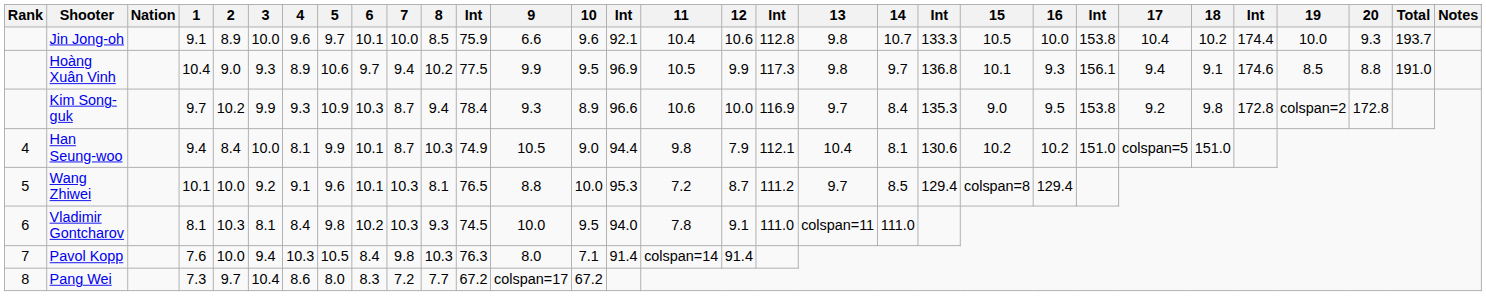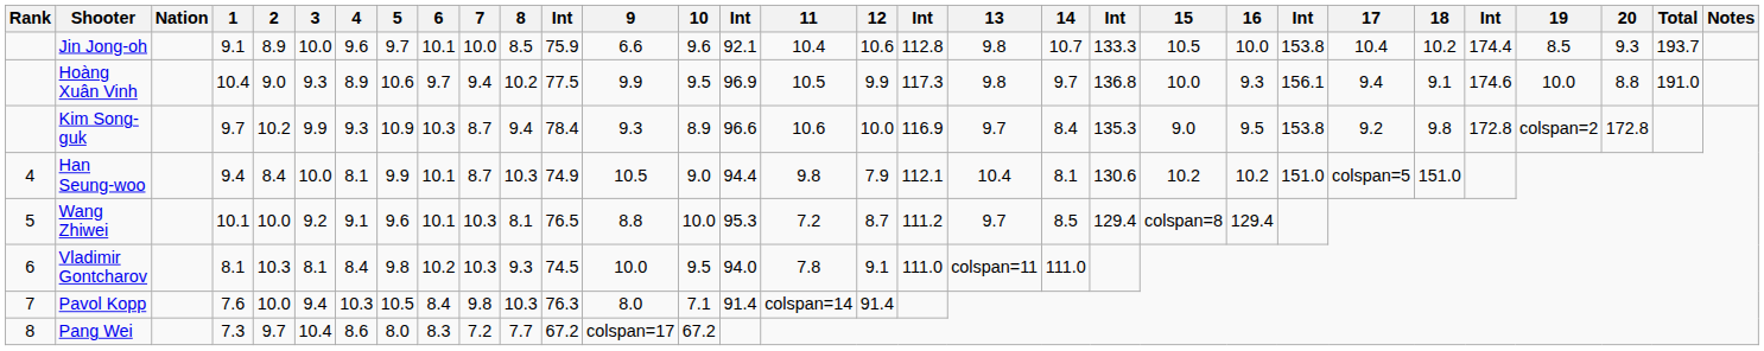Jin Jong-oh | 19: 10.0 -> 8.5
Hoàng Xuân Vinh | 15: 10.1 -> 10.0
Hoàng Xuân Vinh | 19: 8.5 -> 10.0
